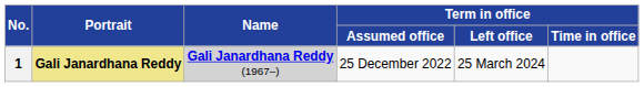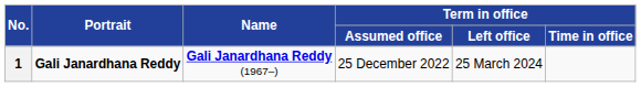1 | Portrait: khaki background -> no background
1 | Name: lightgrey background -> no background
